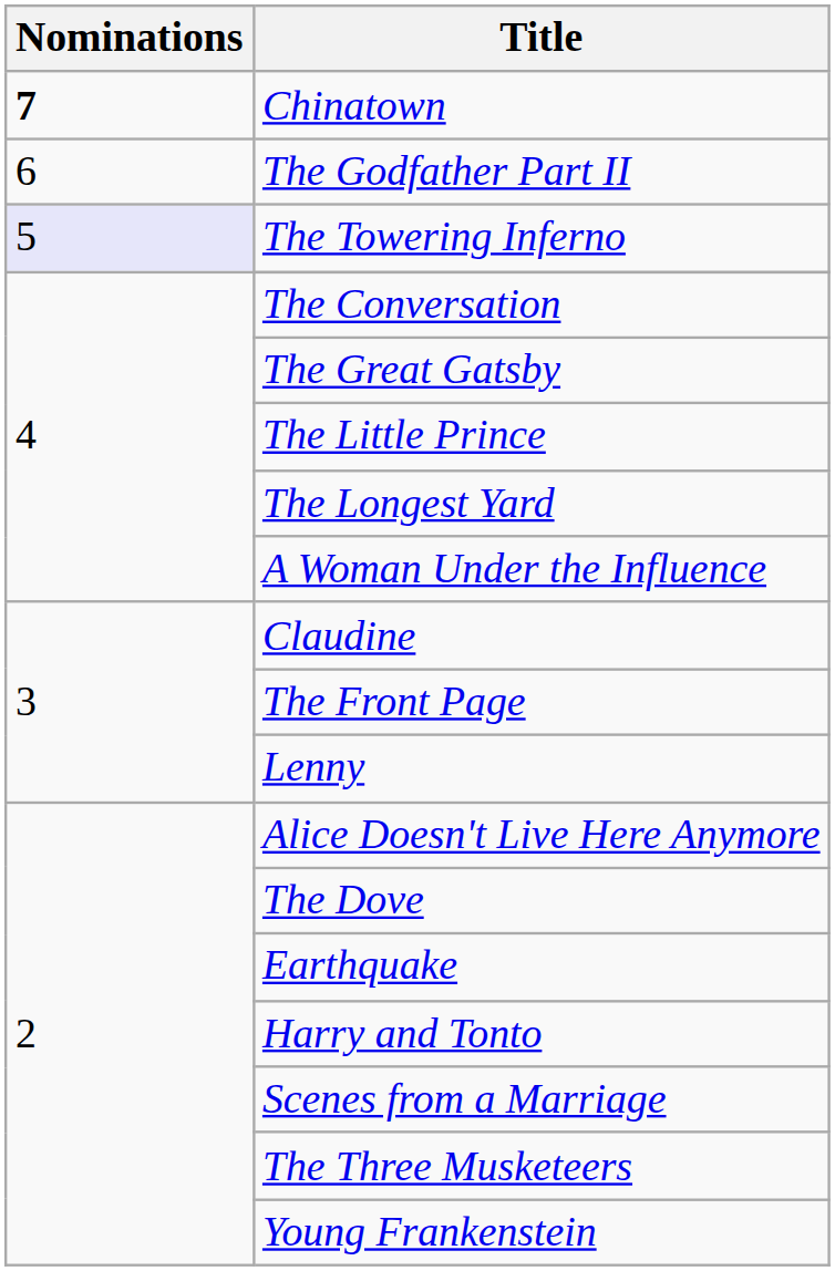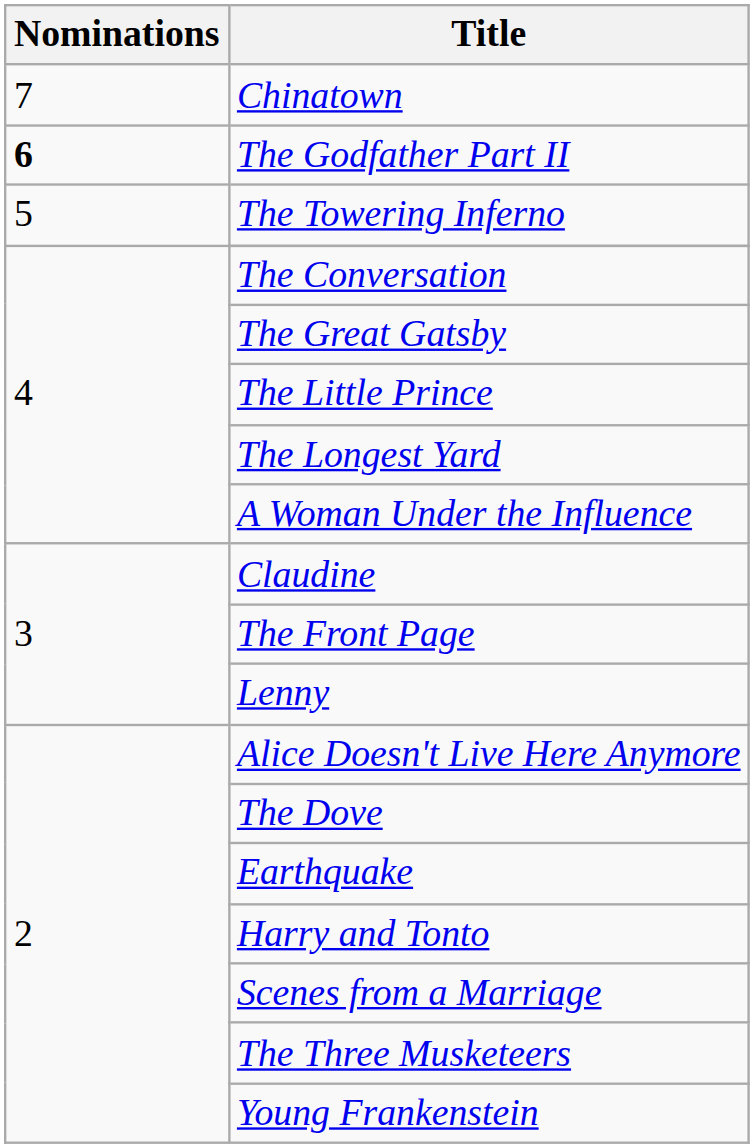Chinatown | Nominations: bold -> normal
The Godfather Part II | Nominations: normal -> bold
The Towering Inferno | Nominations: lavender background -> no background
